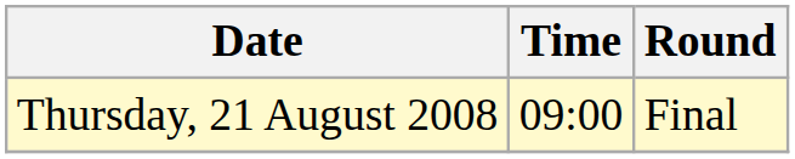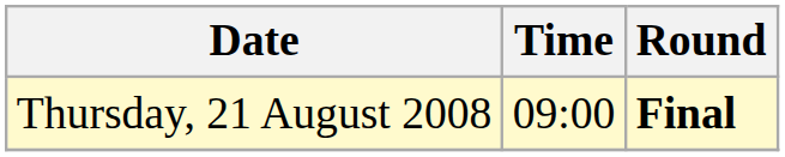Thursday, 21 August 2008 | Round: normal -> bold
